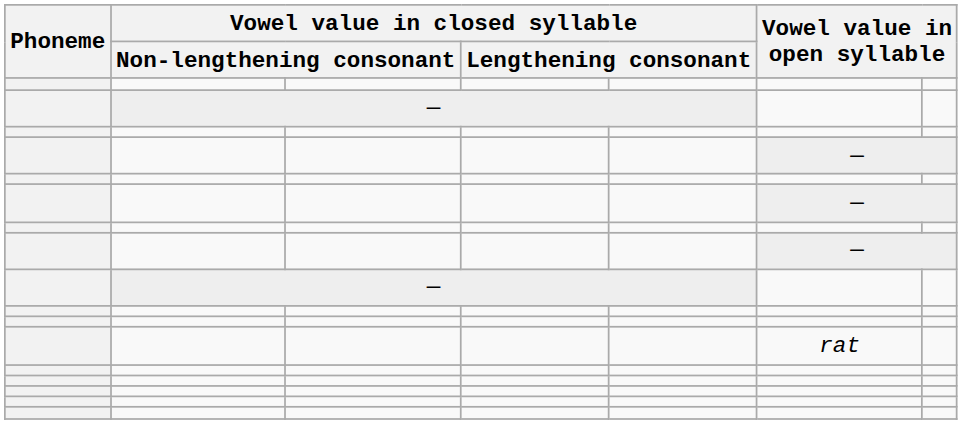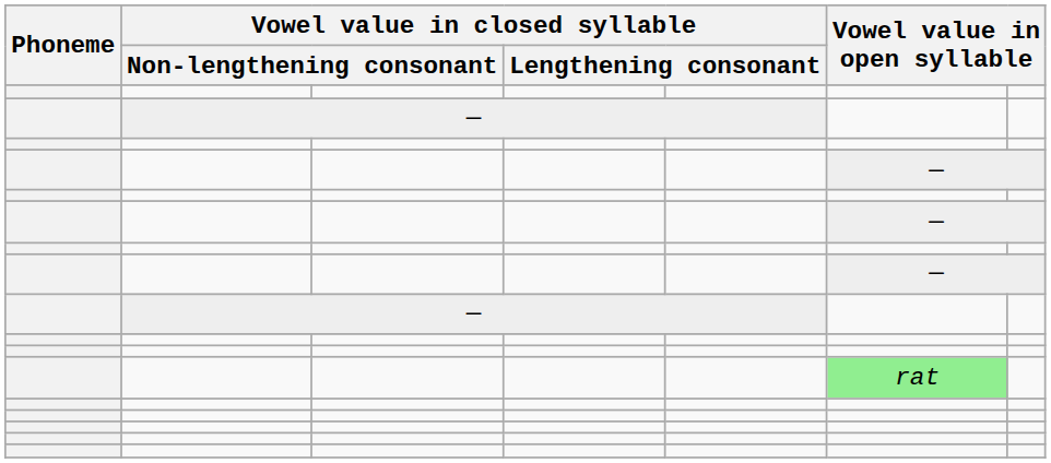row 14 | column 6: no background -> lightgreen background
